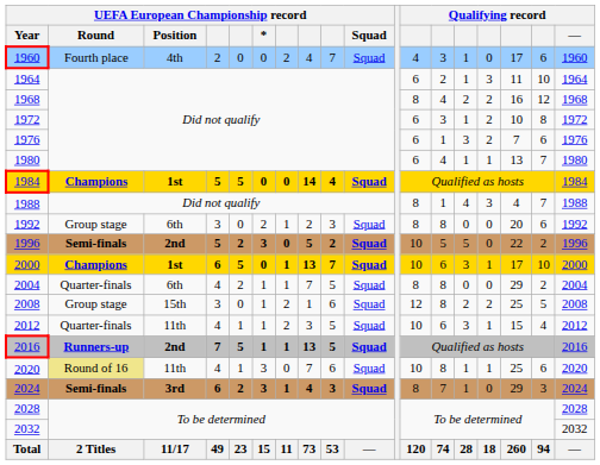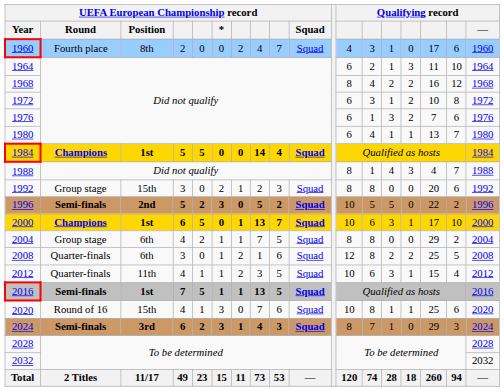row 3 | UEFA European Championship record / Position: 4th -> 8th
row 11 | UEFA European Championship record / Position: 6th -> 15th
row 14 | UEFA European Championship record / Round: Quarter-finals -> Group stage
row 15 | UEFA European Championship record / Round: Group stage -> Quarter-finals
row 15 | UEFA European Championship record / Position: 15th -> 6th
row 17 | UEFA European Championship record / Round: Runners-up -> Semi-finals
row 17 | UEFA European Championship record / Position: 2nd -> 1st
row 18 | UEFA European Championship record / Round: khaki background -> no background
row 18 | UEFA European Championship record / Position: 11th -> 15th
